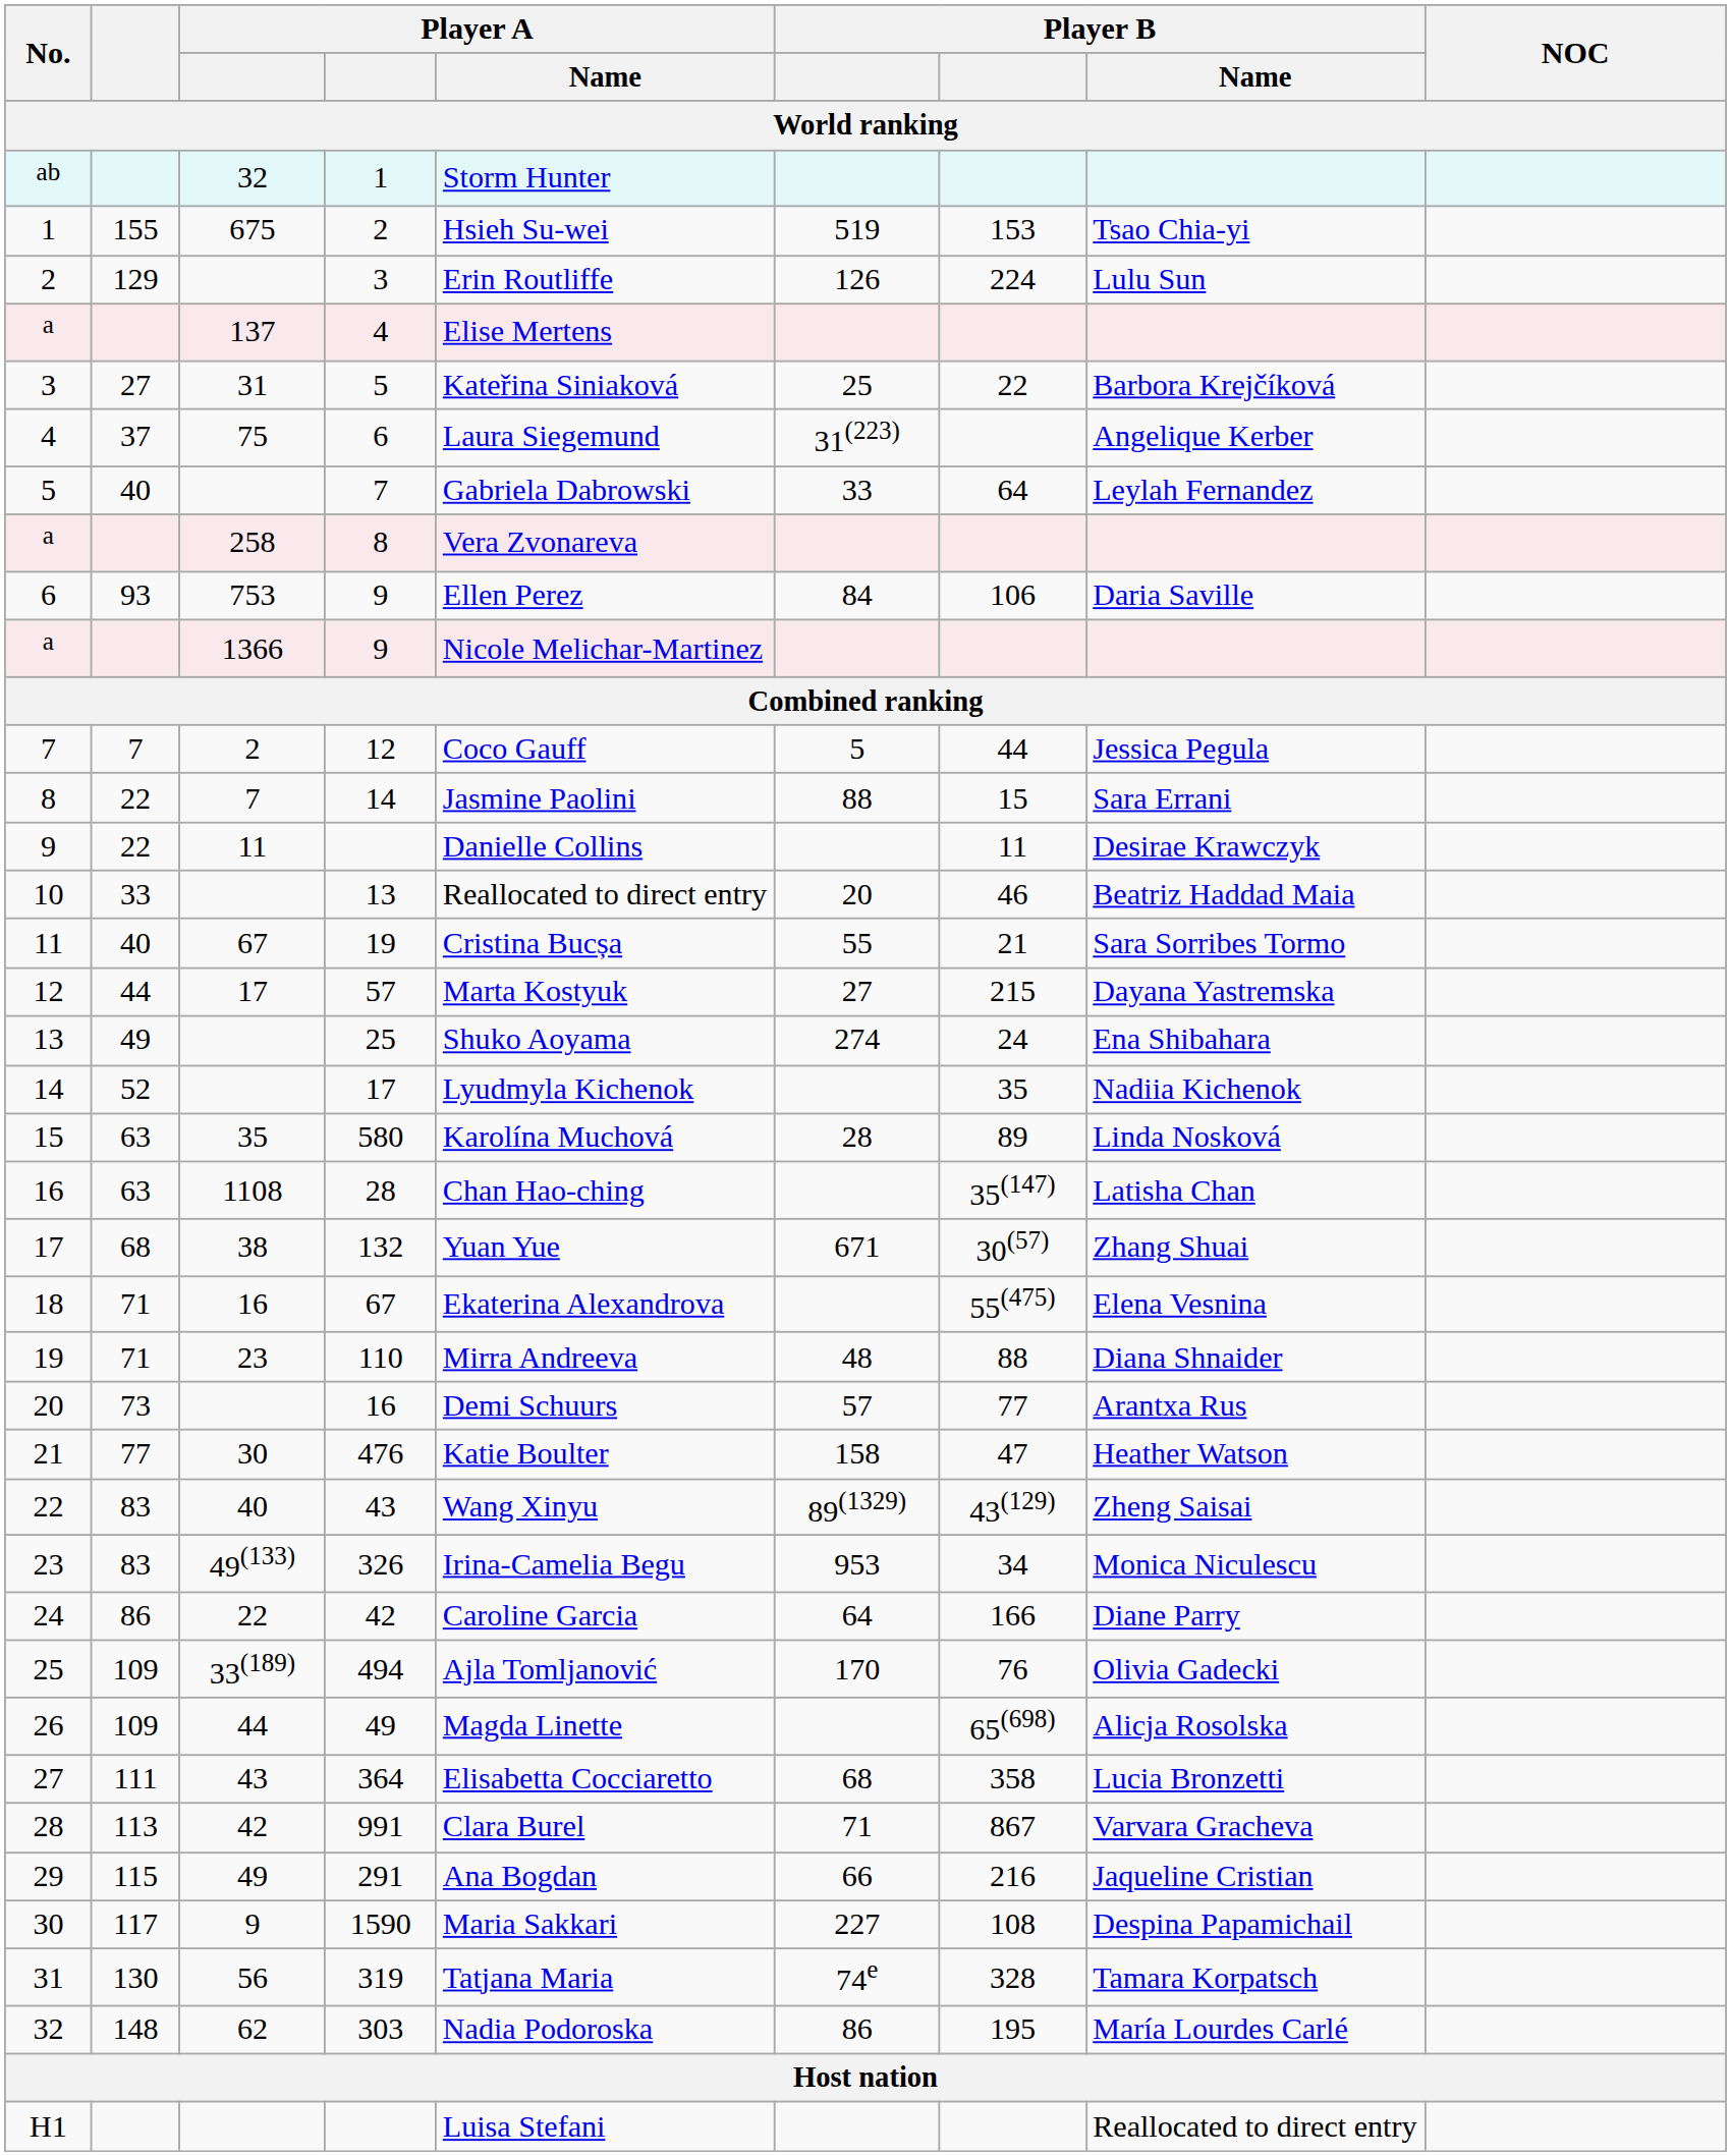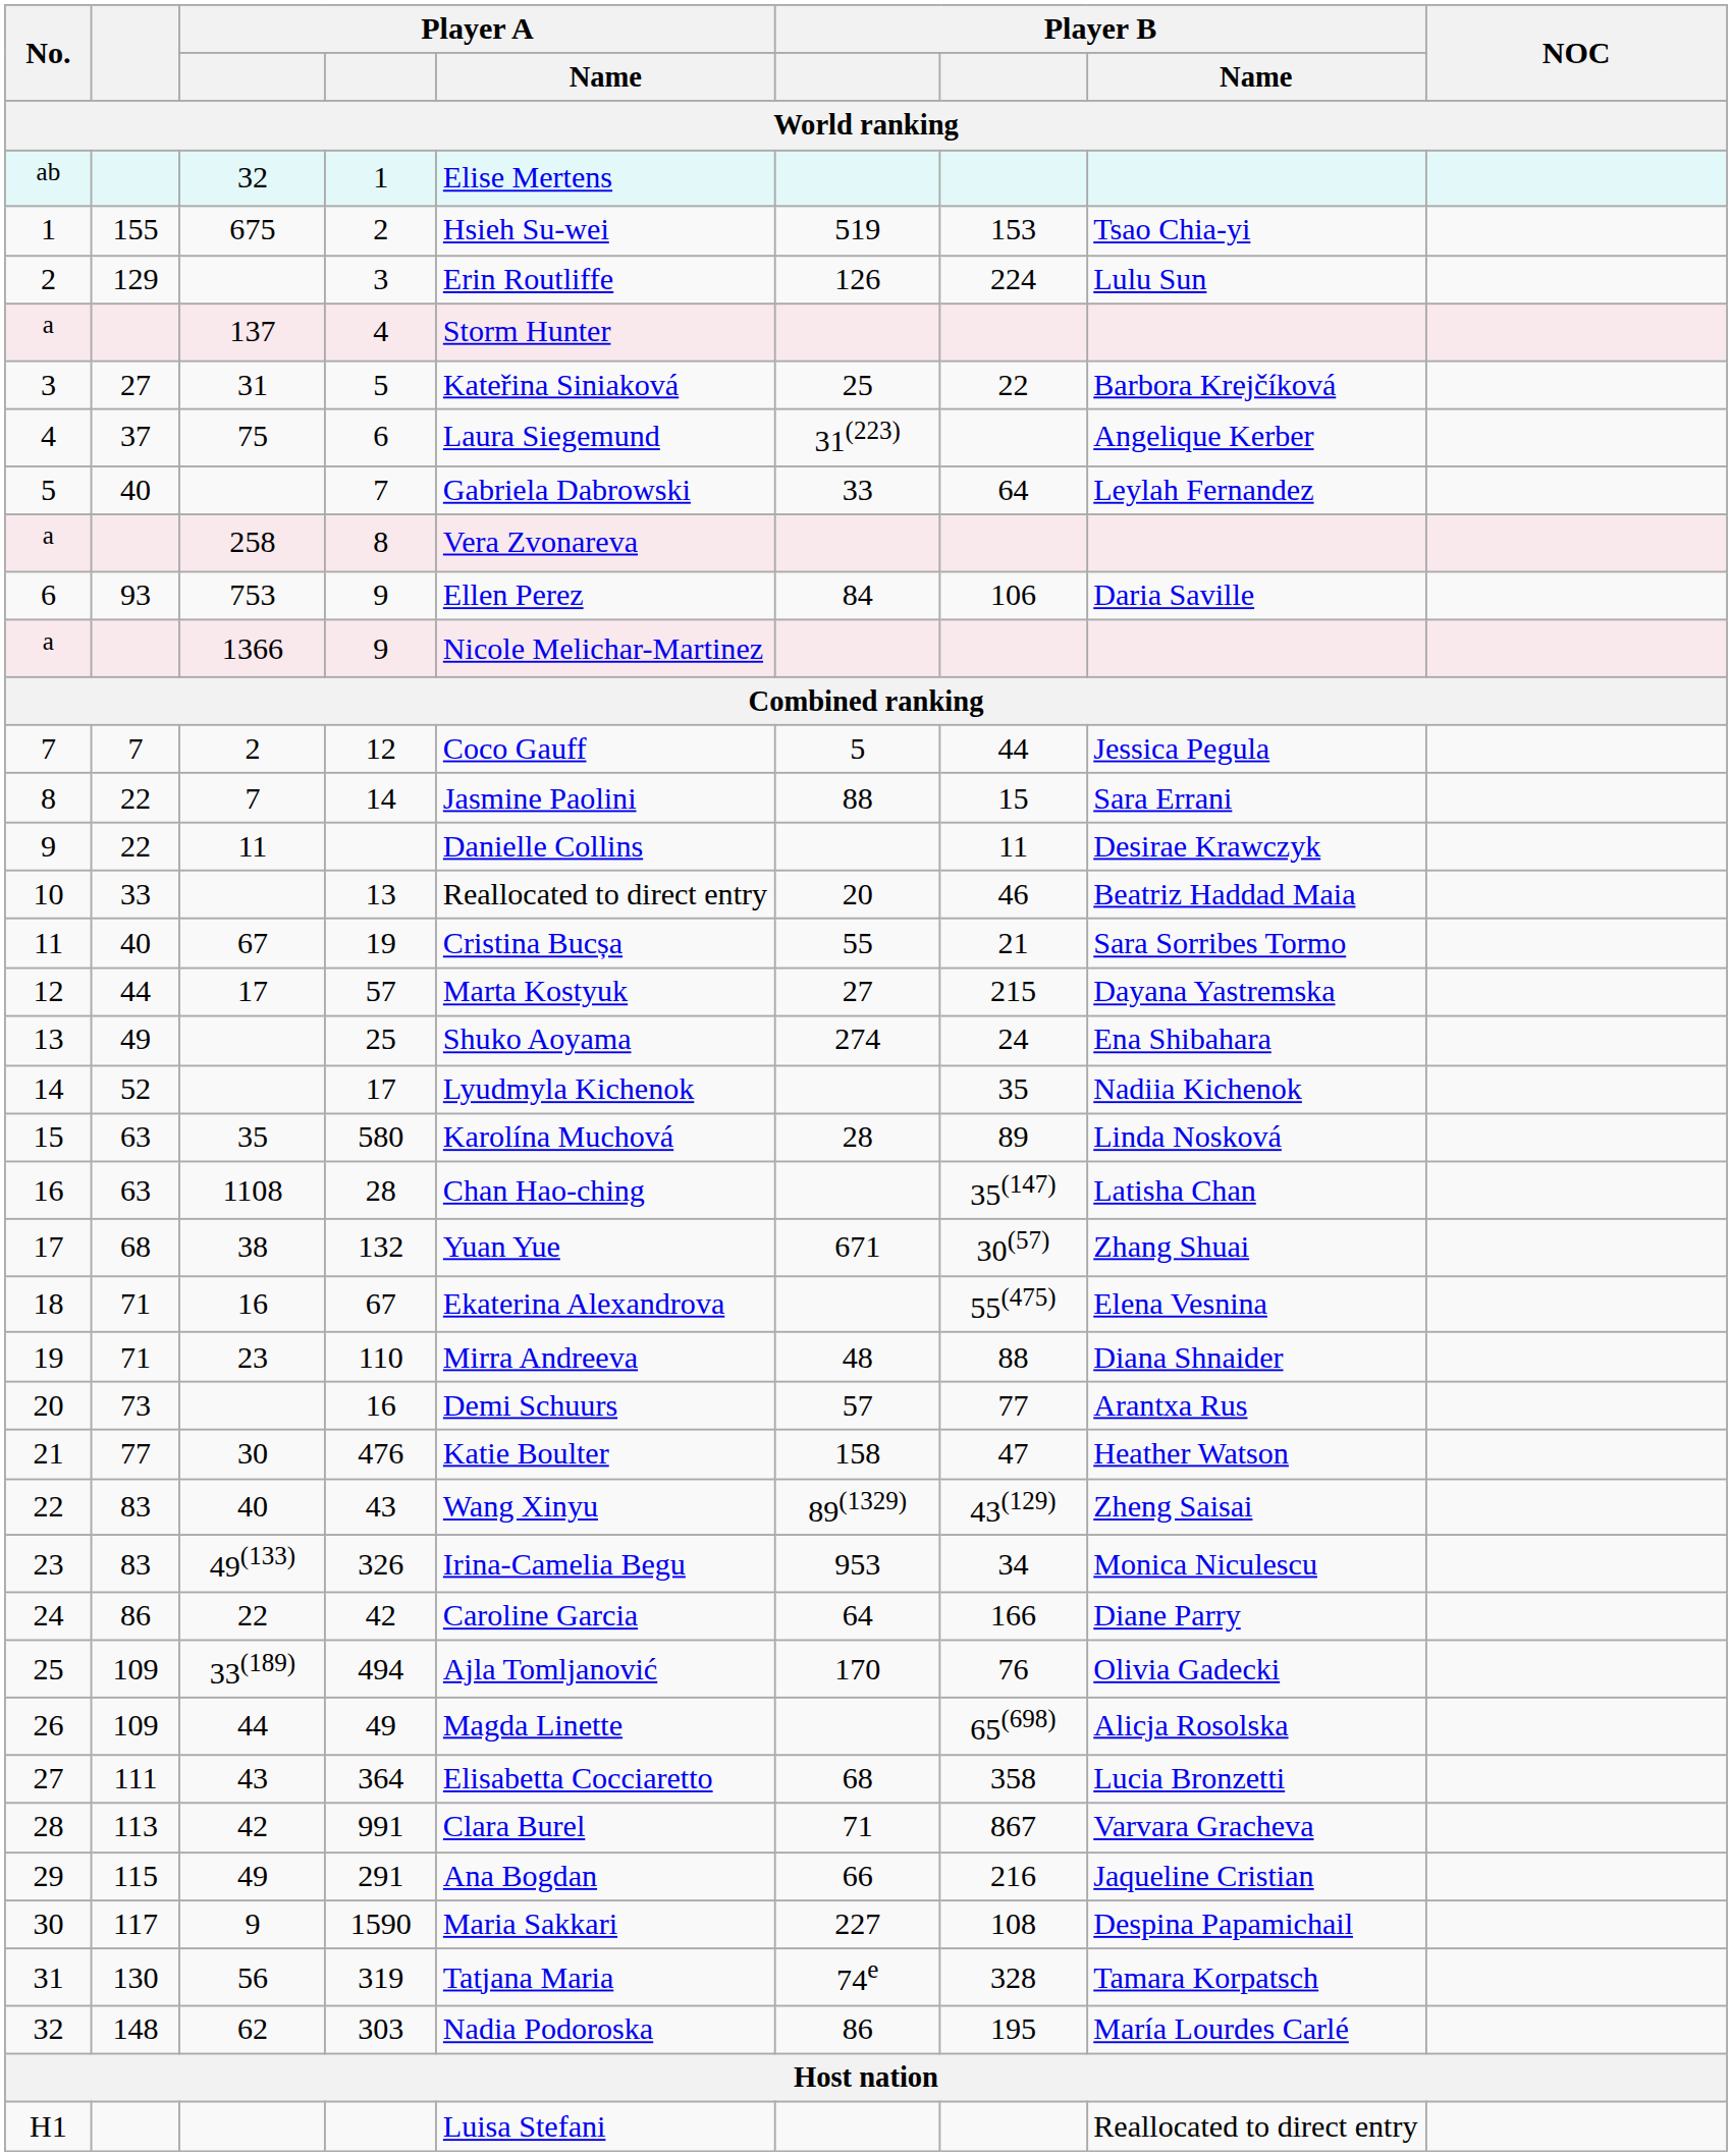ab | Player A / Name: Storm Hunter -> Elise Mertens
a / 4 | Player A / Name: Elise Mertens -> Storm Hunter
